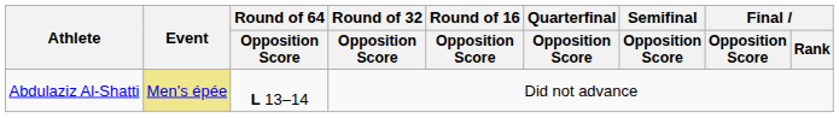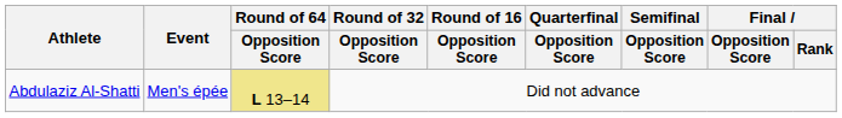Abdulaziz Al-Shatti | Event: khaki background -> no background
Abdulaziz Al-Shatti | Round of 64 / Opposition Score: no background -> khaki background
